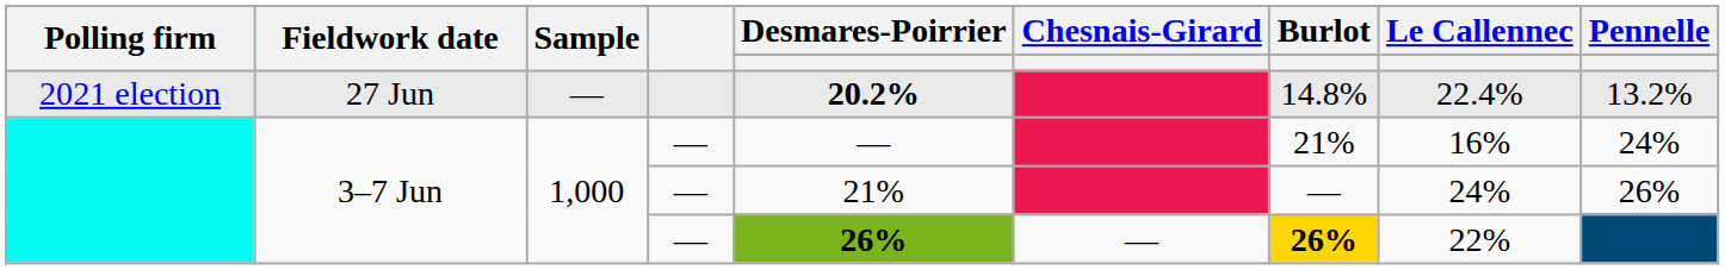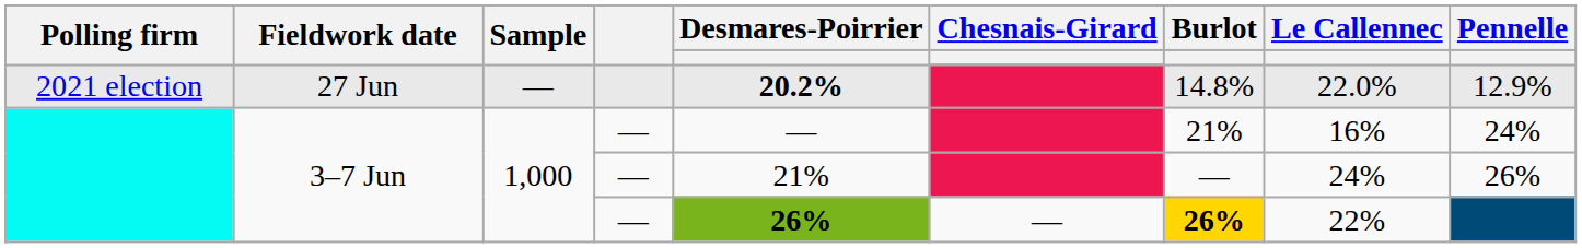2021 election | Le Callennec: 22.4% -> 22.0%
2021 election | Pennelle: 13.2% -> 12.9%
